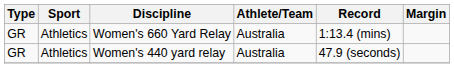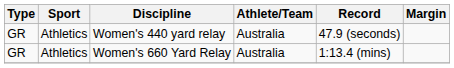rows swapped: Women's 440 yard relay <-> Women's 660 Yard Relay
